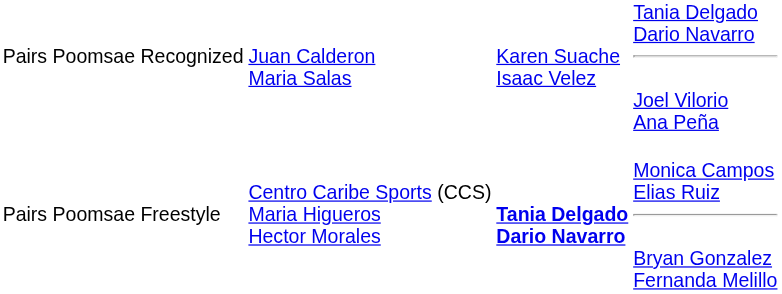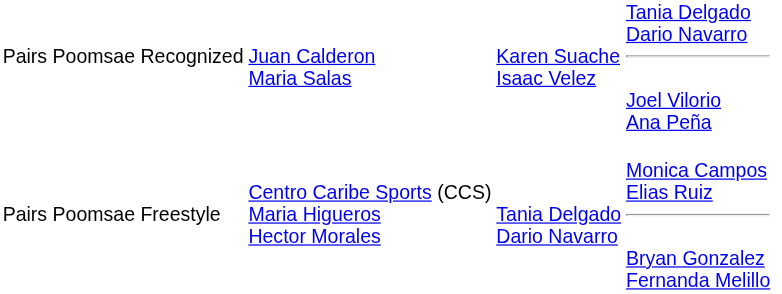Pairs Poomsae Freestyle | column 3: bold -> normal
